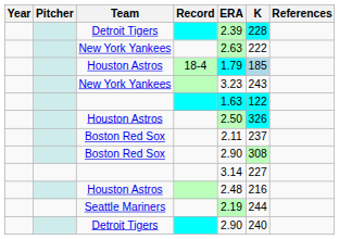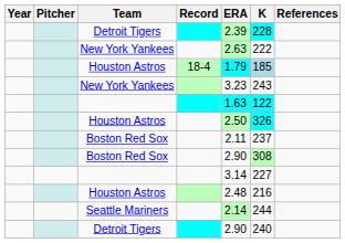Seattle Mariners | ERA: 2.19 -> 2.14
